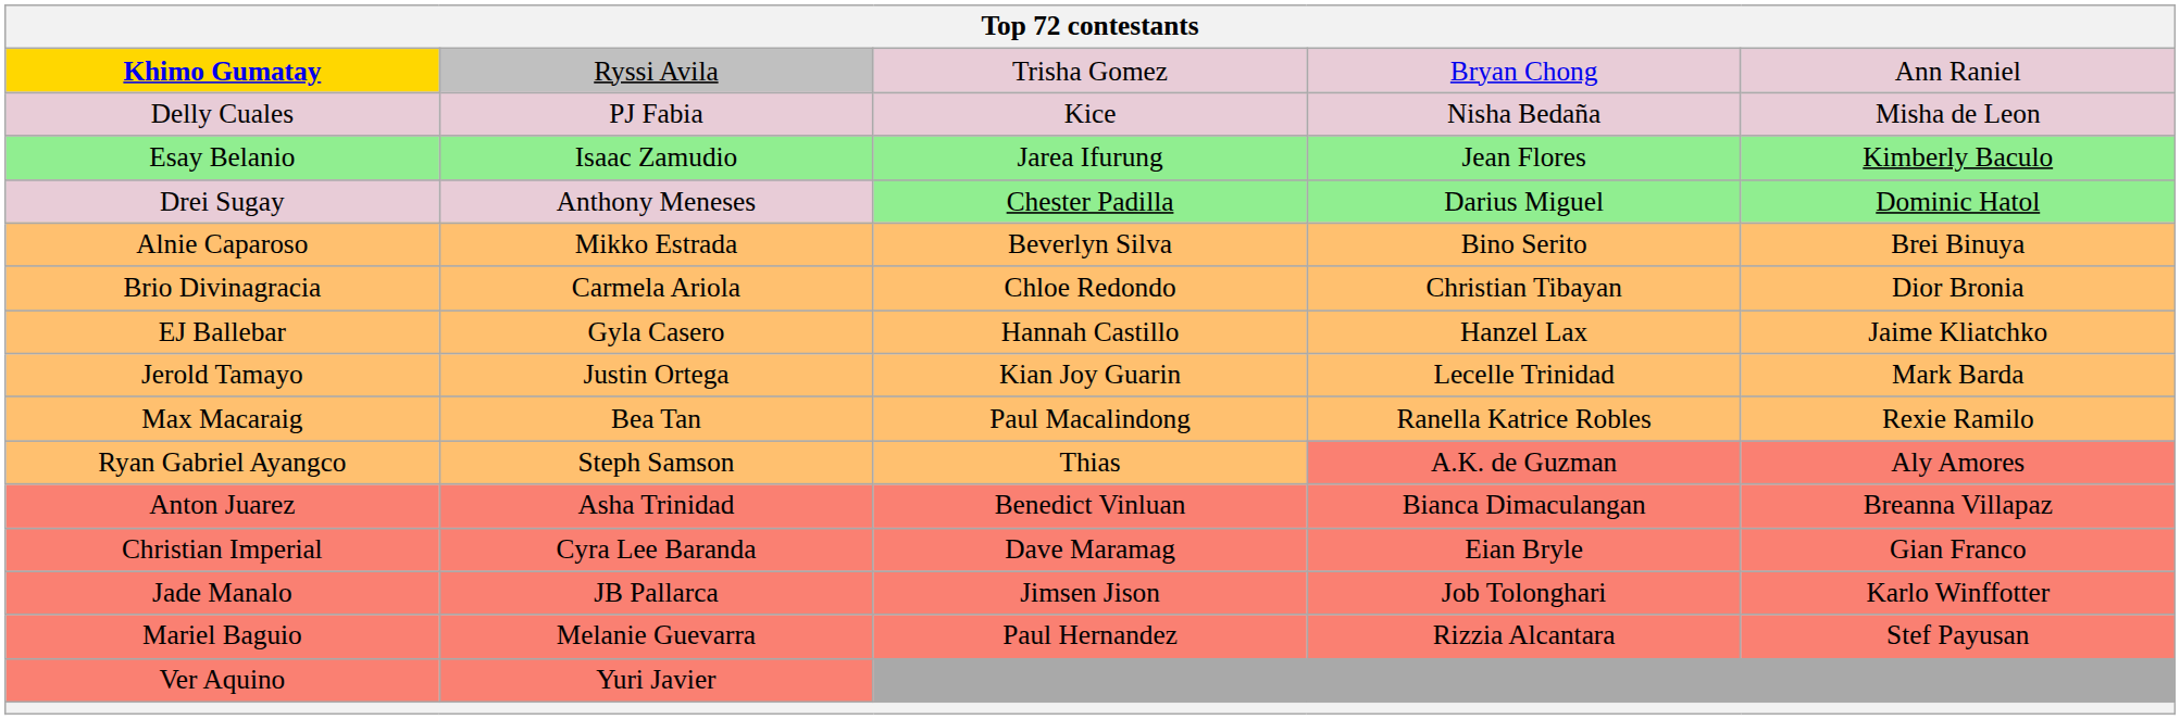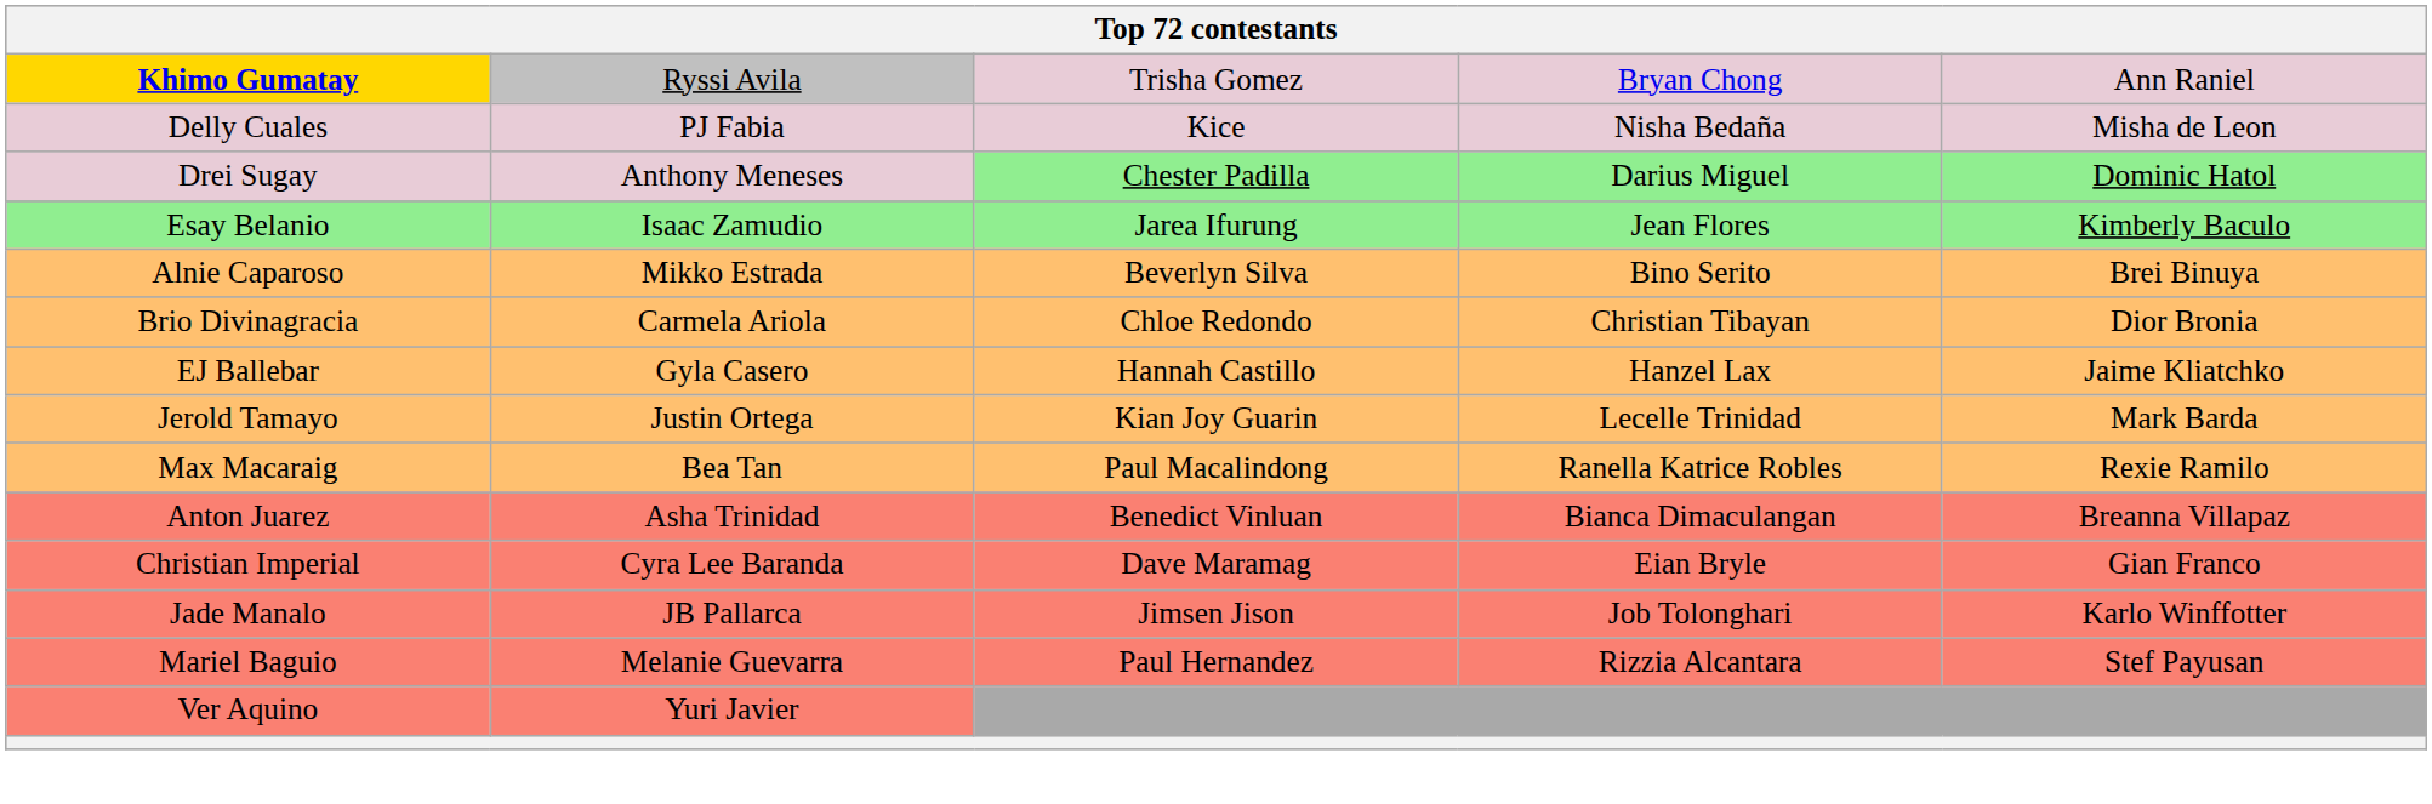rows swapped: Drei Sugay <-> Esay Belanio
- row: Ryan Gabriel Ayangco | Steph Samson | Thias | A.K. de Guzman | Aly Amores
